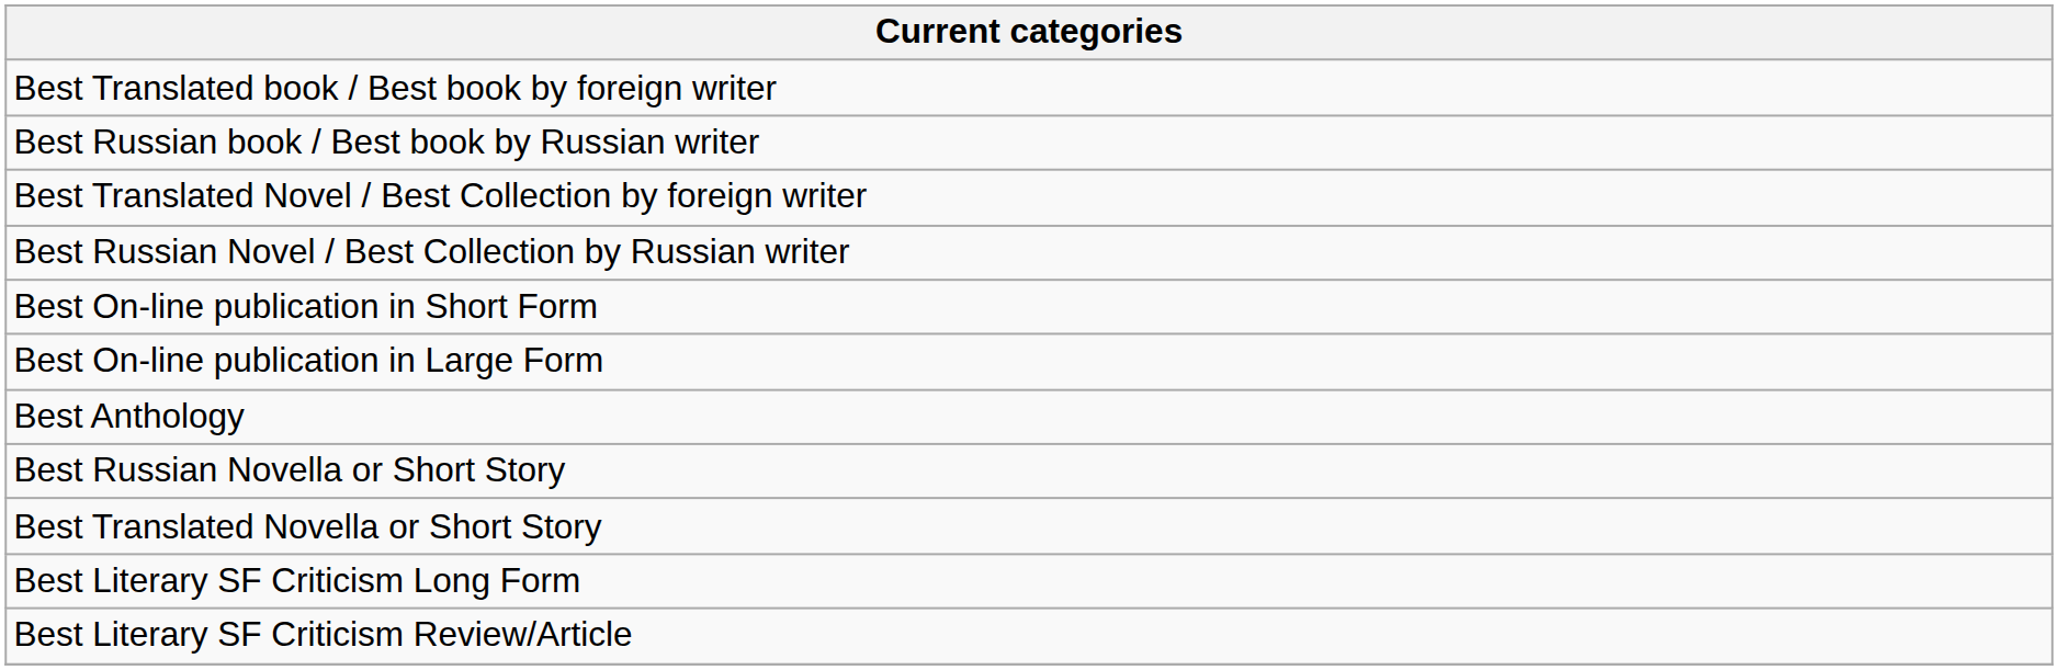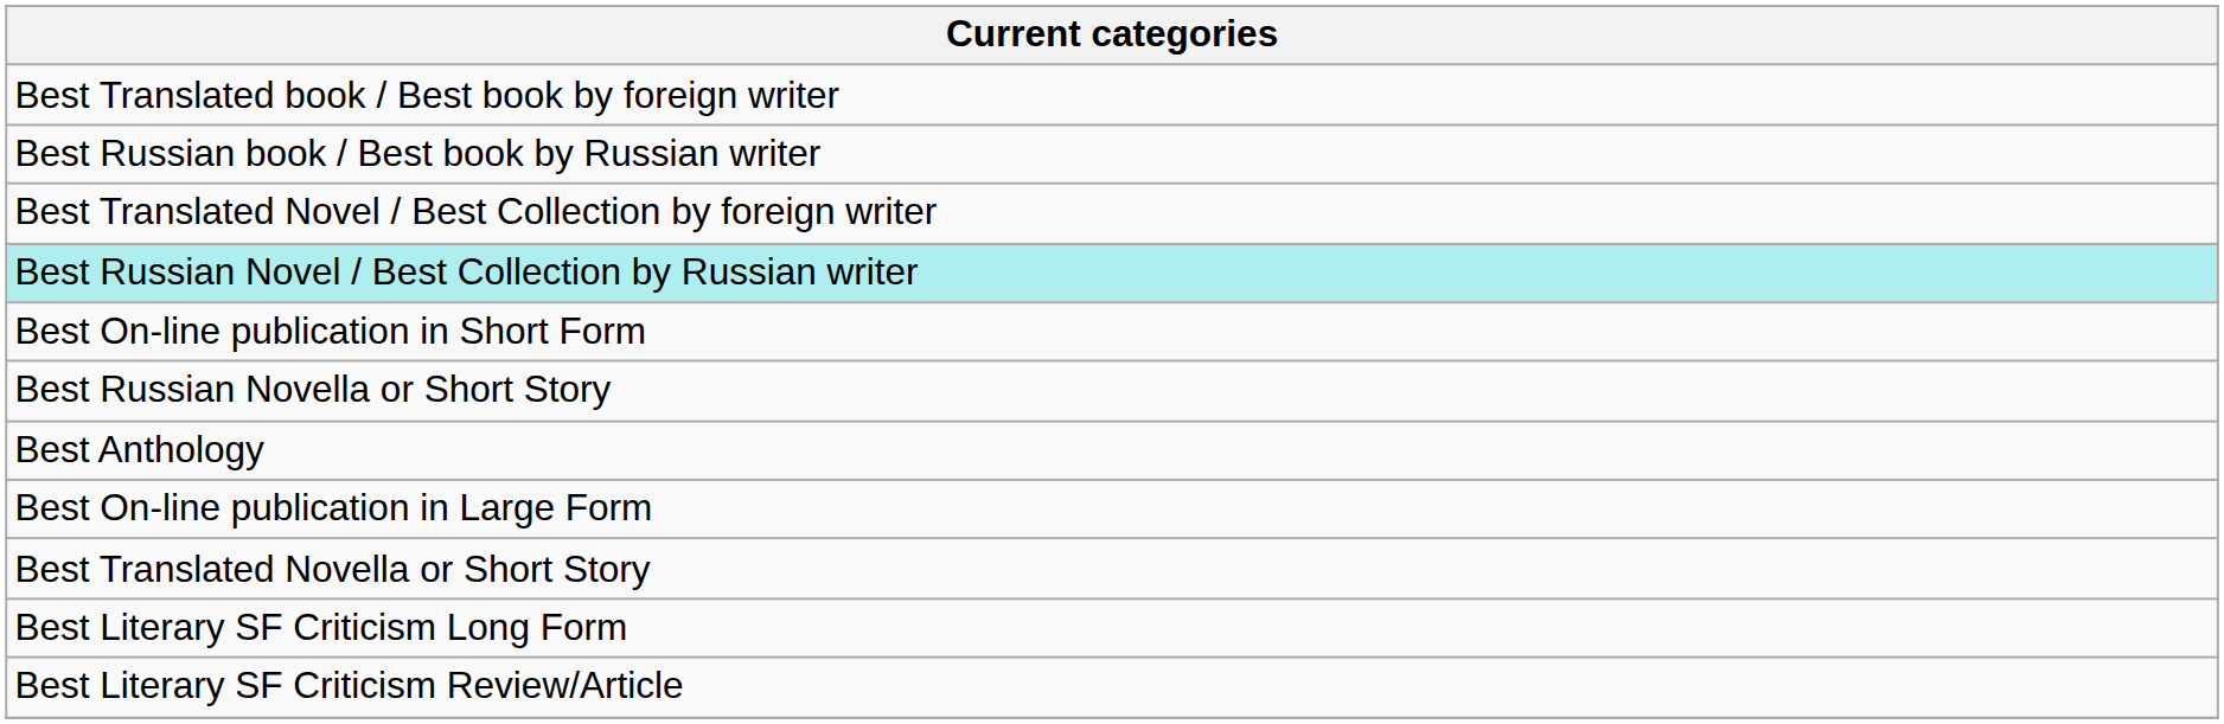row 5 | column 1: no background -> paleturquoise background
row 7 | column 1: Best On-line publication in Large Form -> Best Russian Novella or Short Story
row 9 | column 1: Best Russian Novella or Short Story -> Best On-line publication in Large Form
